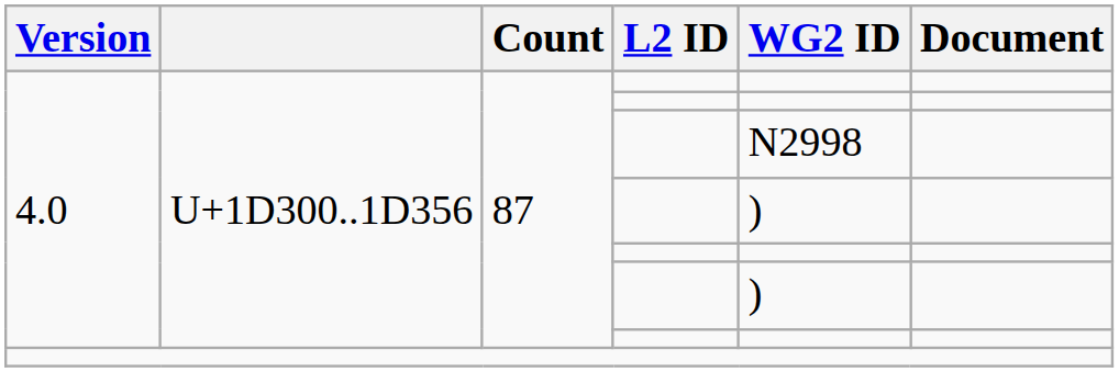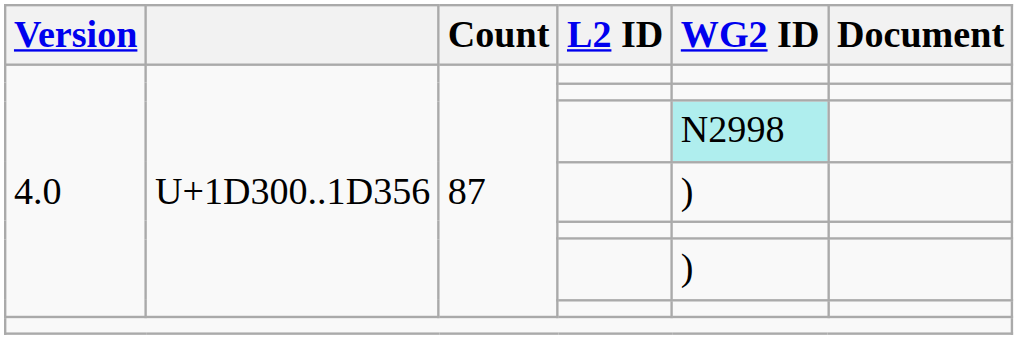row 4 | WG2 ID: no background -> paleturquoise background
